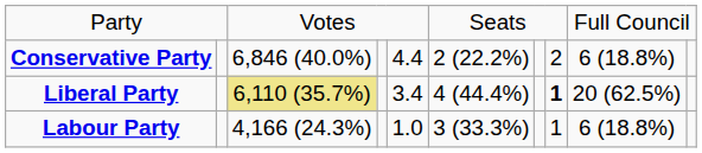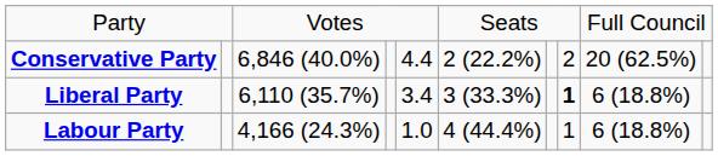Conservative Party | column 9: 6 (18.8%) -> 20 (62.5%)
Liberal Party | column 3: khaki background -> no background
Liberal Party | column 6: 4 (44.4%) -> 3 (33.3%)
Liberal Party | column 9: 20 (62.5%) -> 6 (18.8%)
Labour Party | column 6: 3 (33.3%) -> 4 (44.4%)
